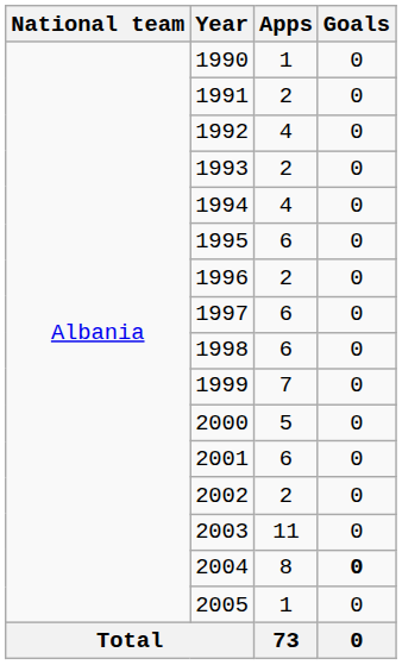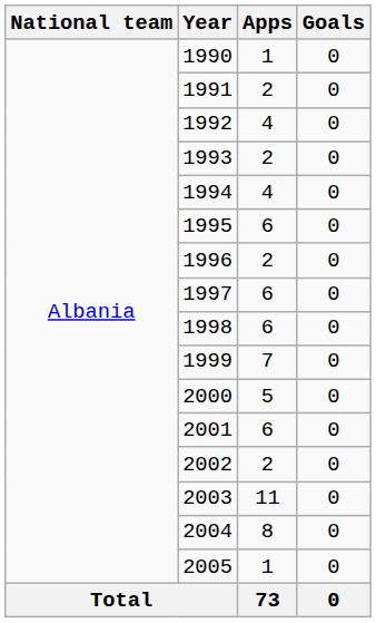2004 | Goals: bold -> normal
